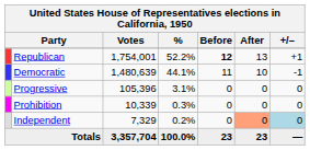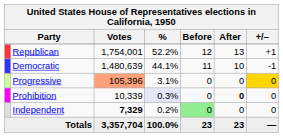Republican | Before: bold -> normal
Progressive | Votes: no background -> lightsalmon background
Progressive | +/–: no background -> gold background
Prohibition | %: no background -> lavender background
Prohibition | After: normal -> bold
Independent | Votes: normal -> bold
Independent | Before: no background -> lightgreen background
Independent | After: lightsalmon background -> no background
Independent | +/–: lightblue background -> no background
